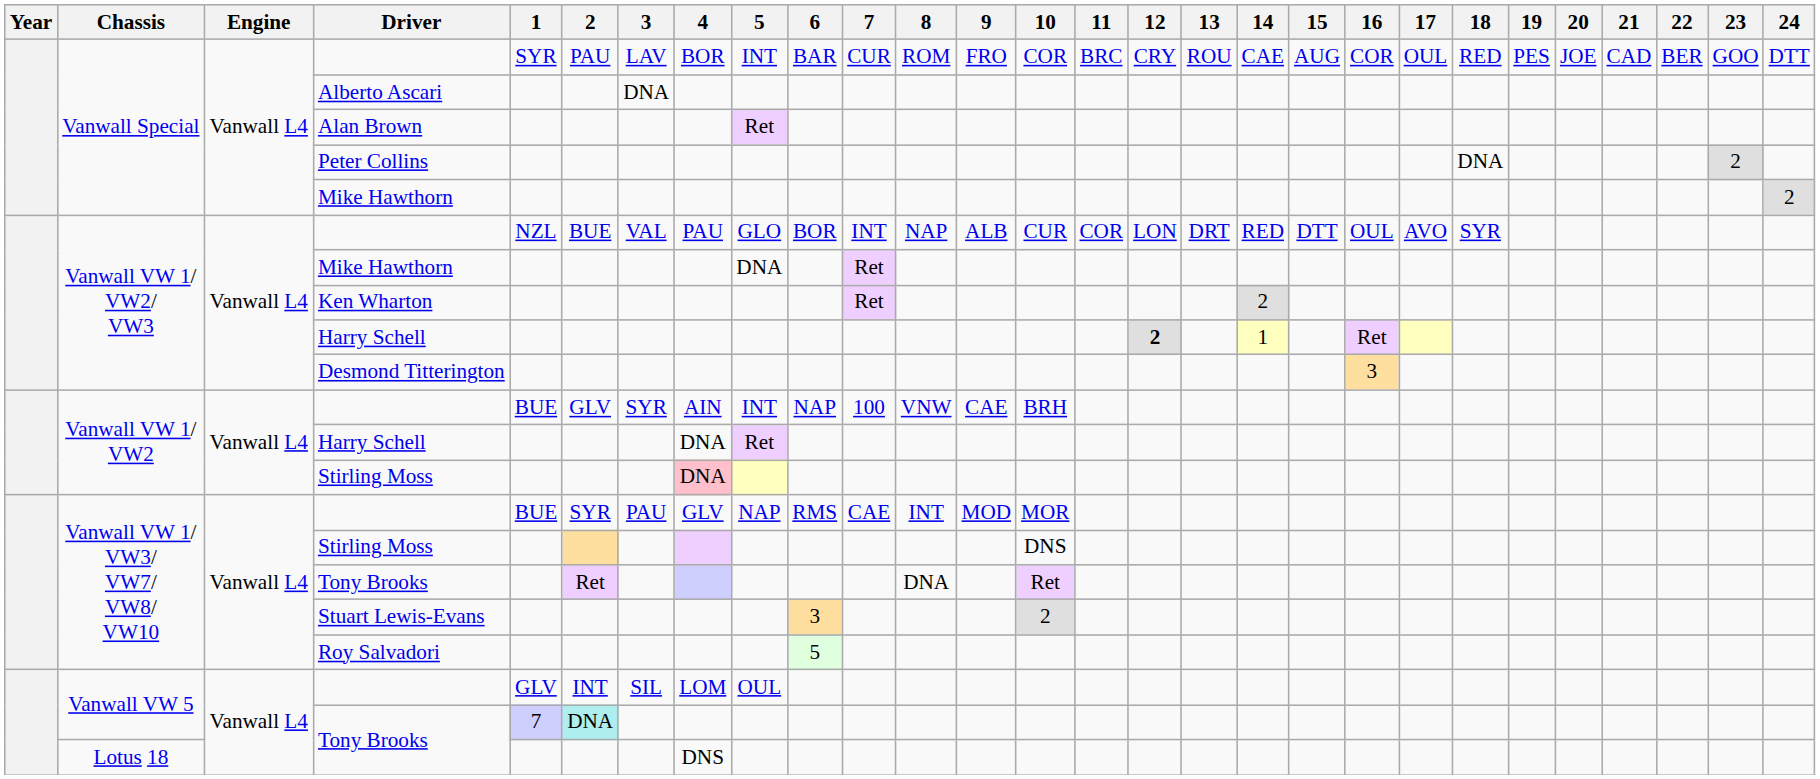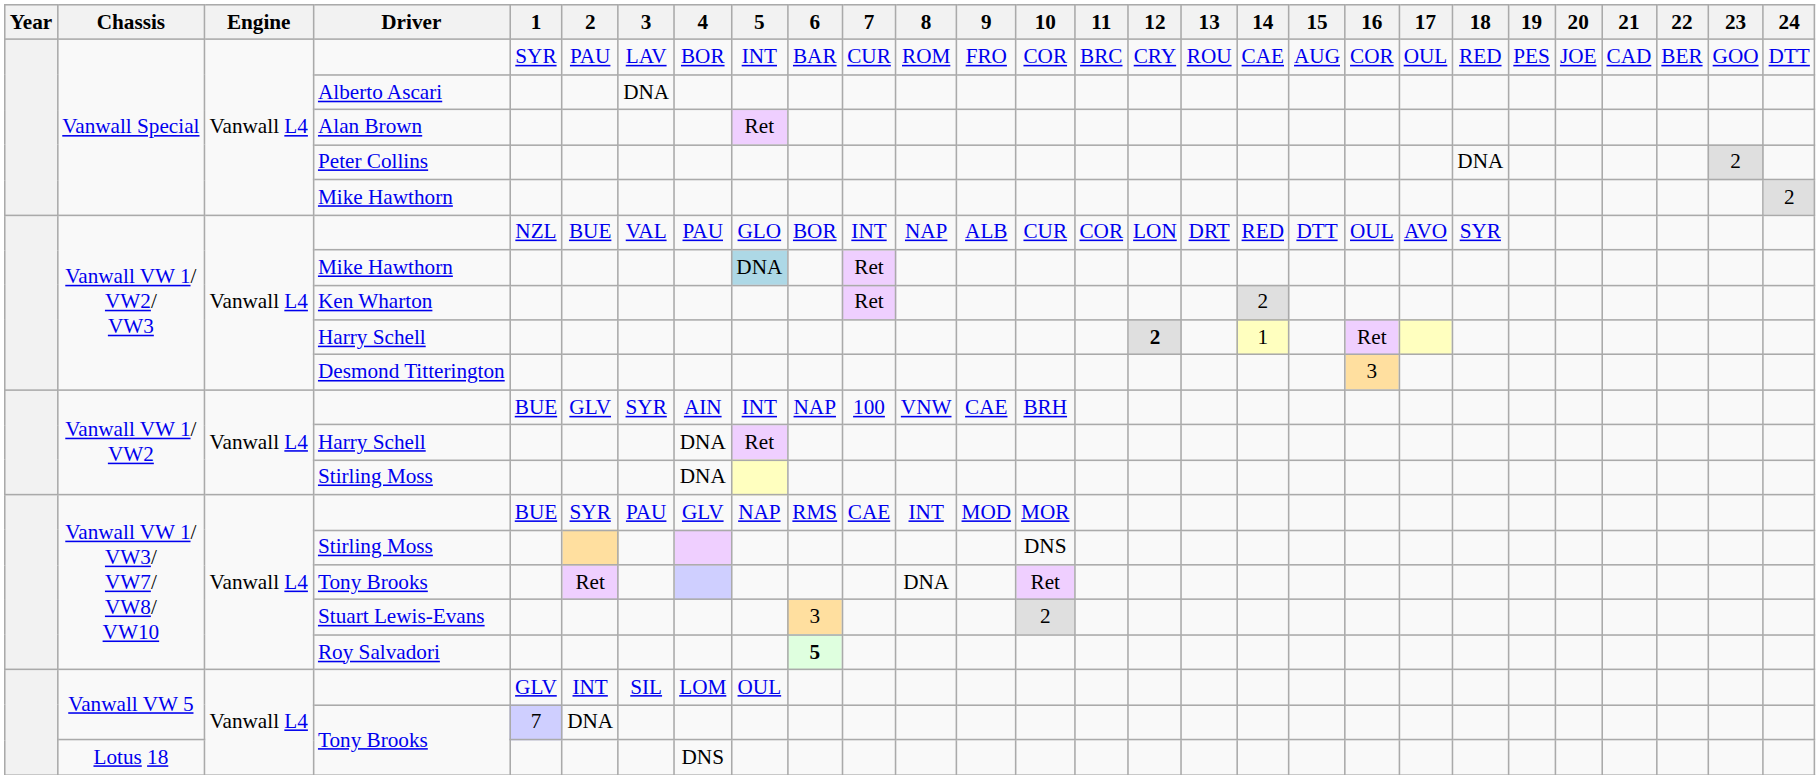Vanwall VW 1/ VW2/ VW3 / Mike Hawthorn | 5: no background -> lightblue background
Vanwall VW 1/ VW2 / Stirling Moss | 4: pink background -> no background
Roy Salvadori | 6: normal -> bold
Vanwall VW 5 / Tony Brooks | 2: paleturquoise background -> no background
